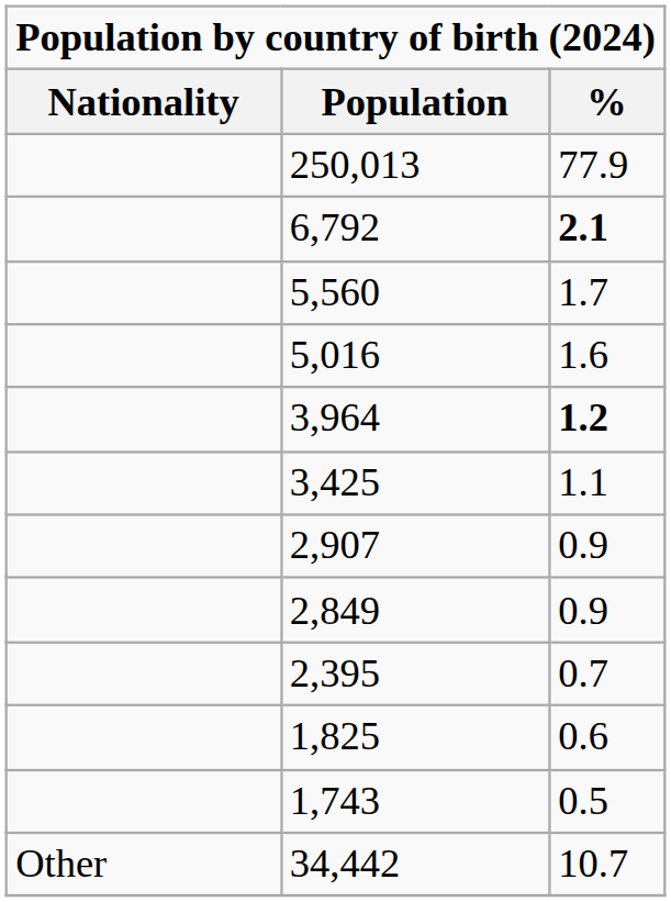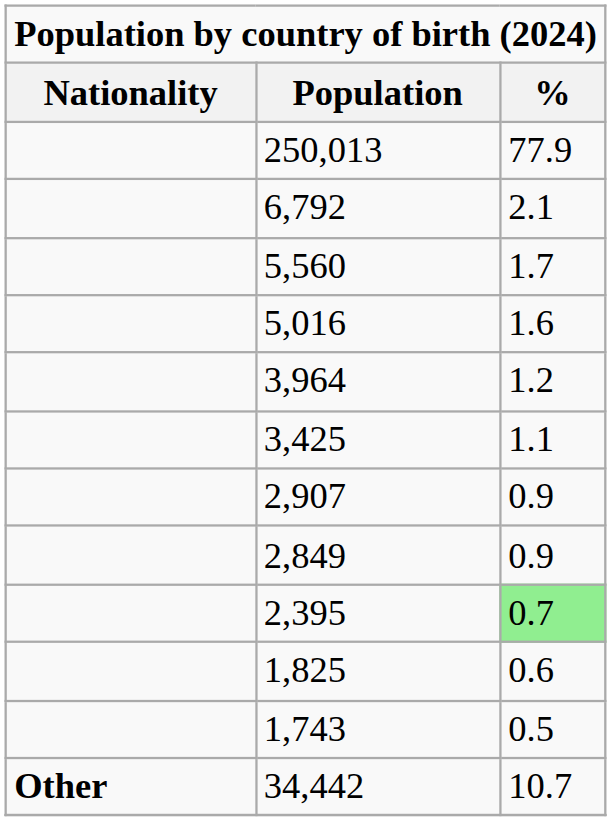6,792 | %: bold -> normal
3,964 | %: bold -> normal
2,395 | %: no background -> lightgreen background
34,442 | Nationality: normal -> bold
